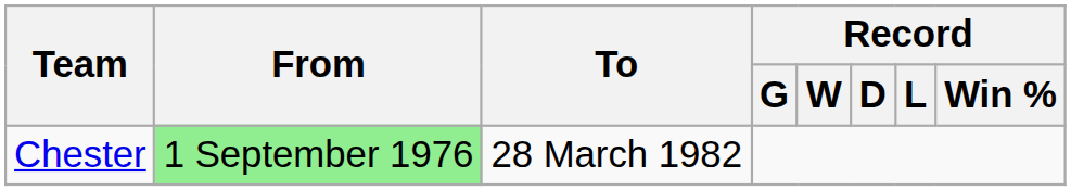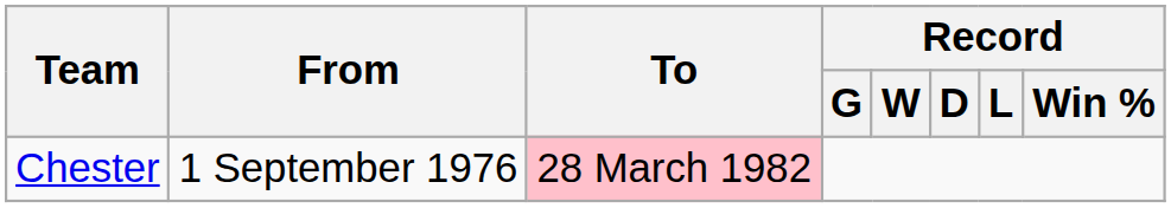Chester | From: lightgreen background -> no background
Chester | To: no background -> pink background
